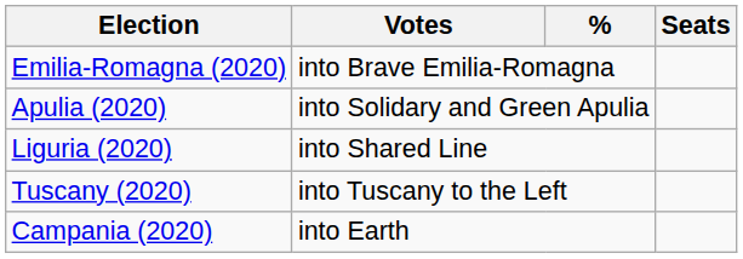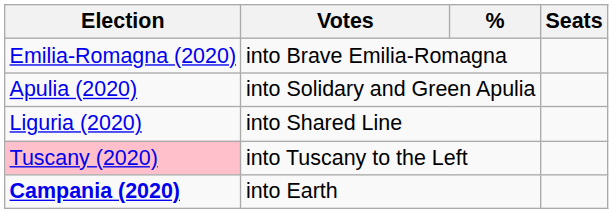Tuscany (2020) | Election: no background -> pink background
Campania (2020) | Election: normal -> bold
